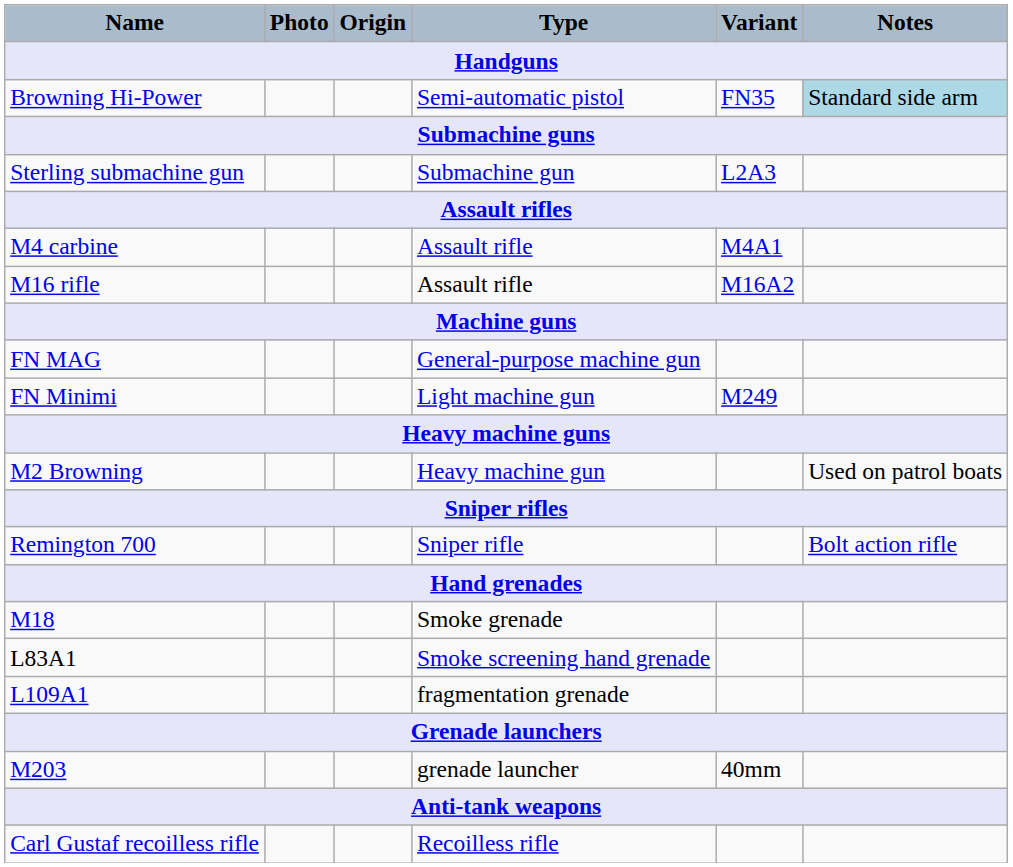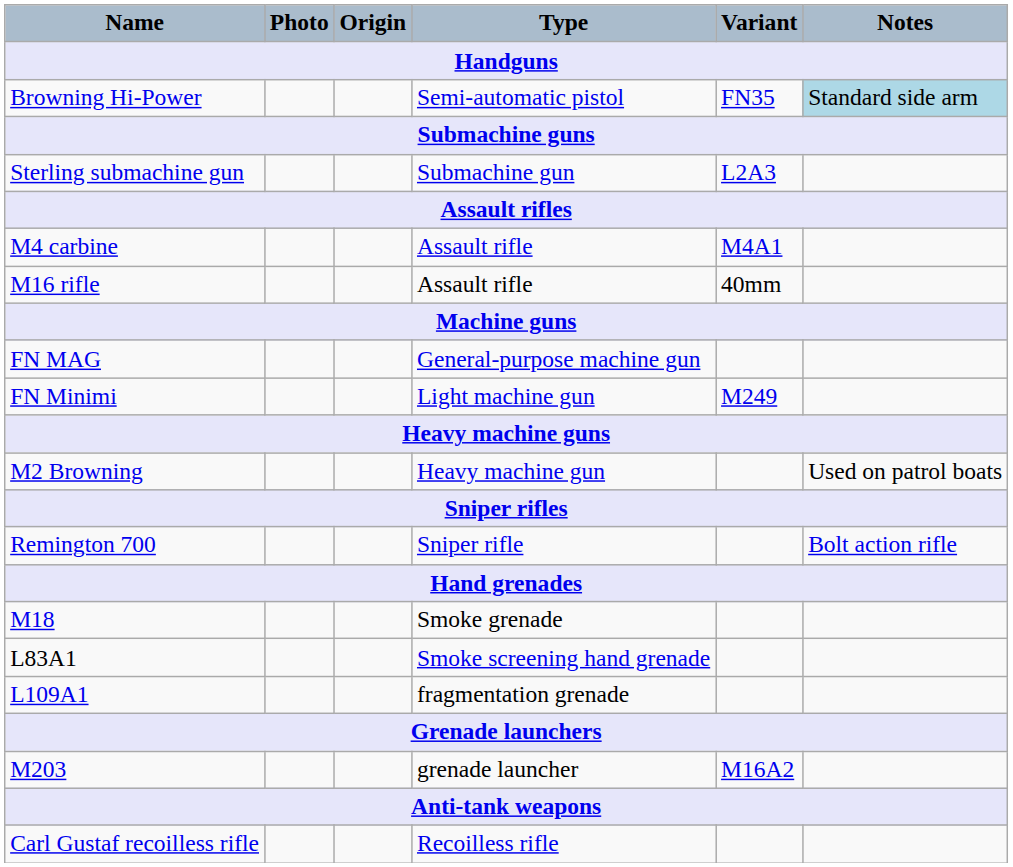M16 rifle | Variant: M16A2 -> 40mm
M203 | Variant: 40mm -> M16A2
